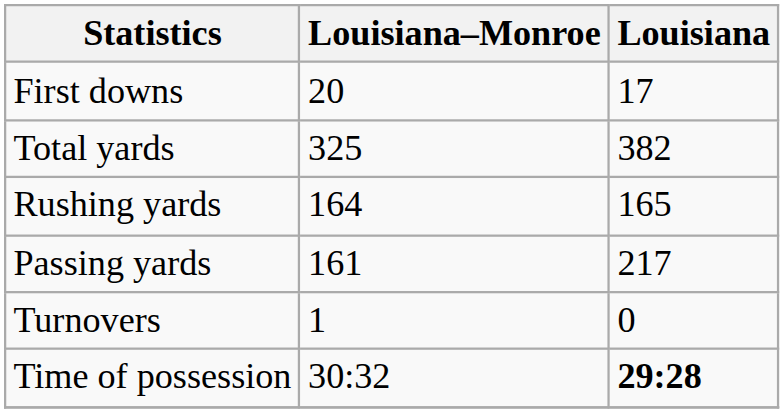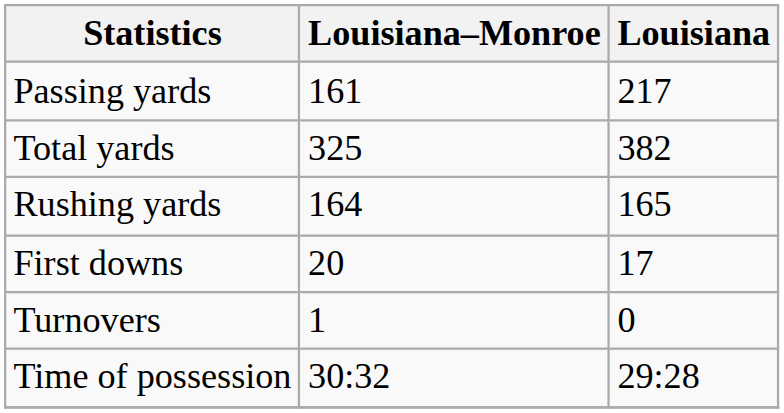rows swapped: First downs <-> Passing yards
Time of possession | Louisiana: bold -> normal
